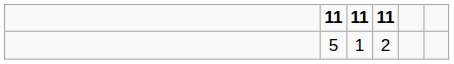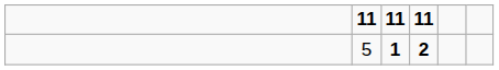row 2 | column 3: normal -> bold
row 2 | column 4: normal -> bold
